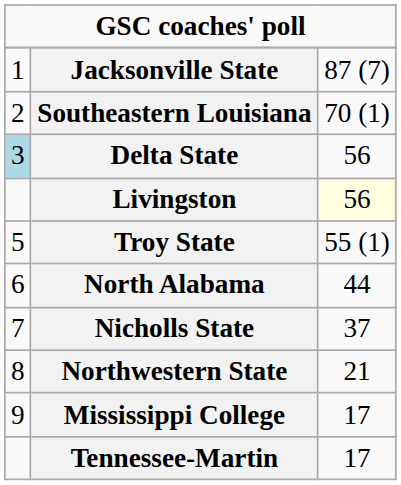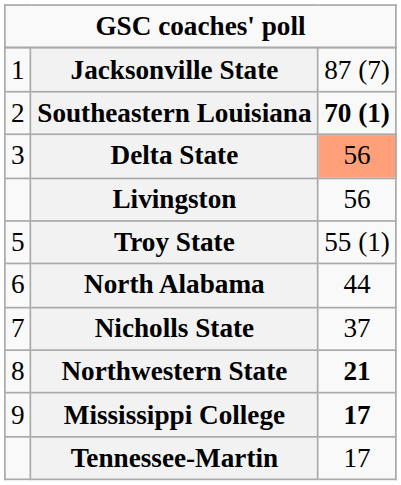Southeastern Louisiana | column 3: normal -> bold
Delta State | column 1: lightblue background -> no background
Delta State | column 3: no background -> lightsalmon background
Livingston | column 3: lightyellow background -> no background
Northwestern State | column 3: normal -> bold
Mississippi College | column 3: normal -> bold
